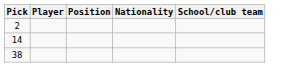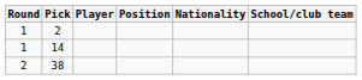+ column: Round | 1 | 1 | 2
